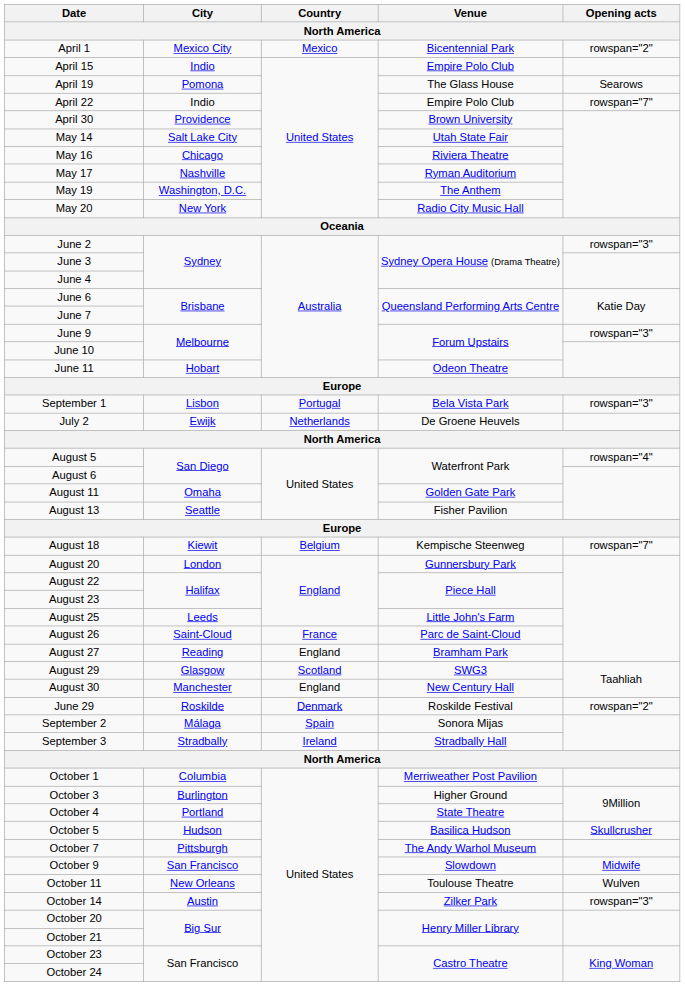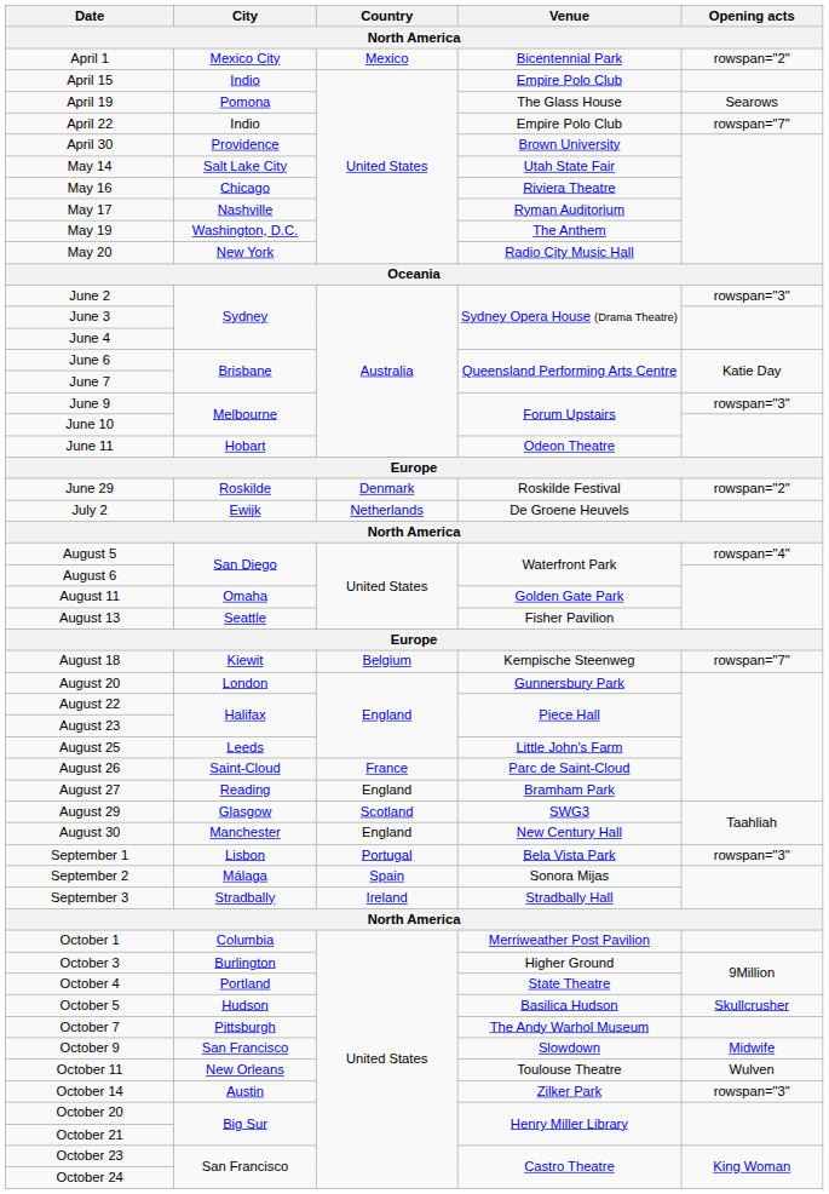rows swapped: June 29 <-> September 1
